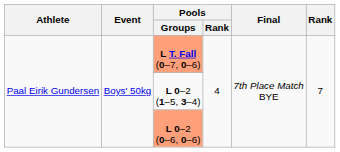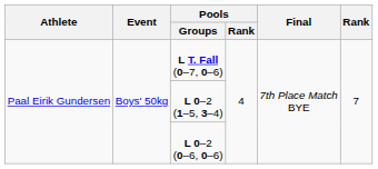L T. Fall (0–7, 0–6) | Pools / Groups: lightsalmon background -> no background
L 0–2 (0–6, 0–6) | Pools / Groups: lightsalmon background -> no background
